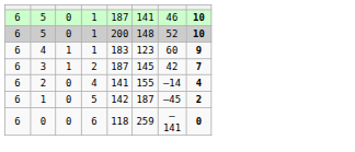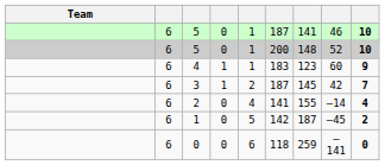+ column: Team
